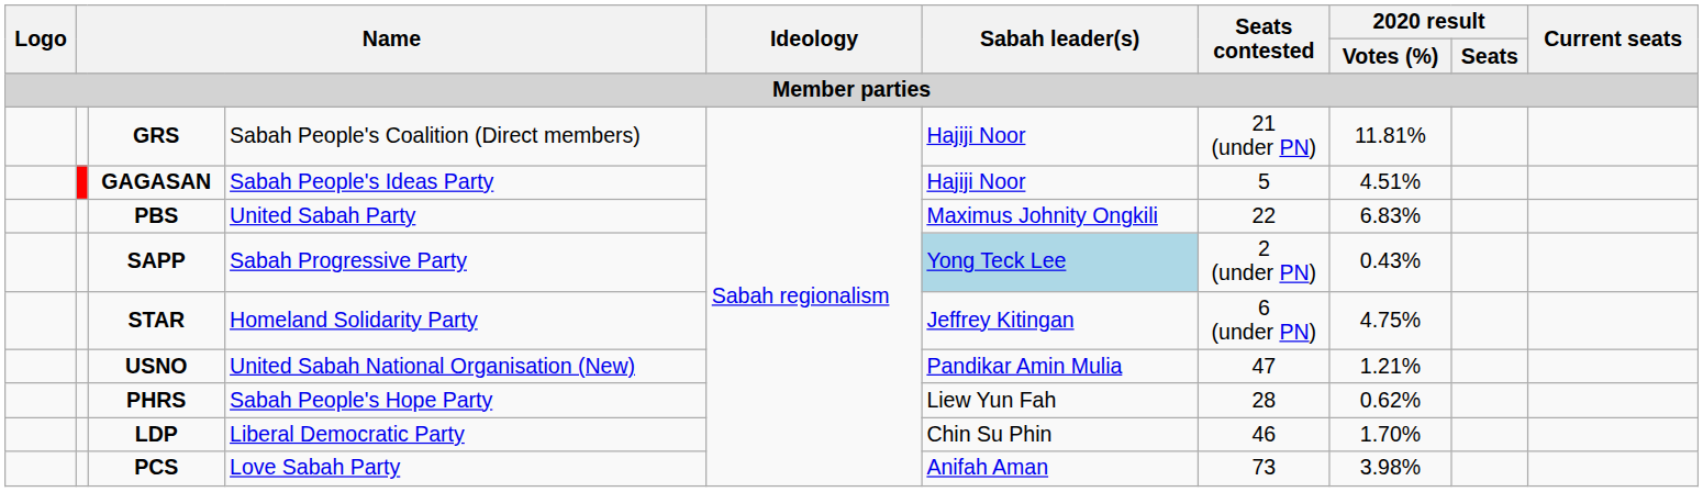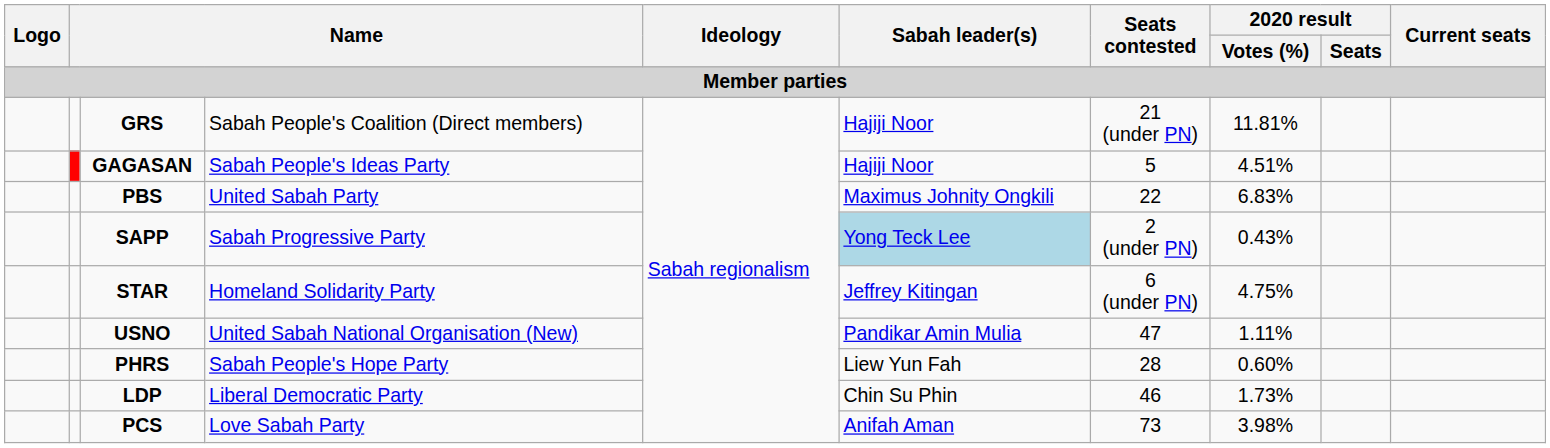USNO | 2020 result / Votes (%): 1.21% -> 1.11%
PHRS | 2020 result / Votes (%): 0.62% -> 0.60%
LDP | 2020 result / Votes (%): 1.70% -> 1.73%
